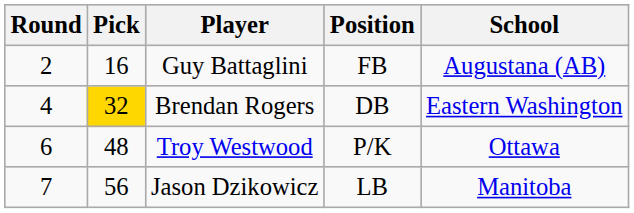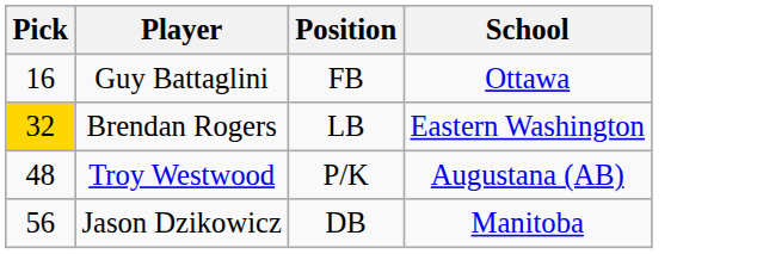- column: Round | 2 | 4 | 6 | 7
Guy Battaglini | School: Augustana (AB) -> Ottawa
Brendan Rogers | Position: DB -> LB
Troy Westwood | School: Ottawa -> Augustana (AB)
Jason Dzikowicz | Position: LB -> DB
